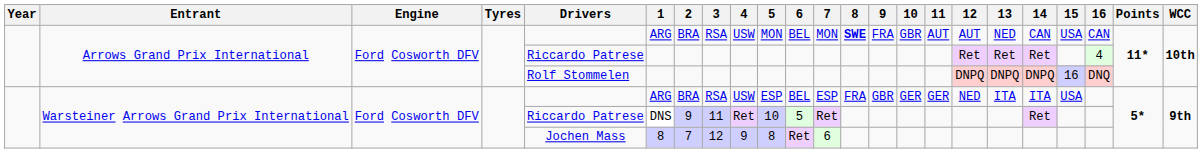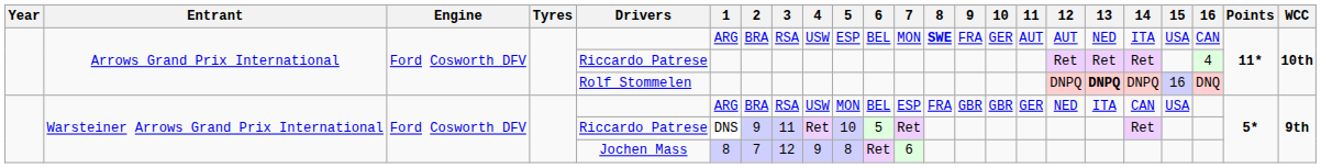row 2 | 5: MON -> ESP
row 2 | 10: GBR -> GER
row 2 | 14: CAN -> ITA
row 4 | 13: normal -> bold
row 5 | 5: ESP -> MON
row 5 | 10: GER -> GBR
row 5 | 14: ITA -> CAN
